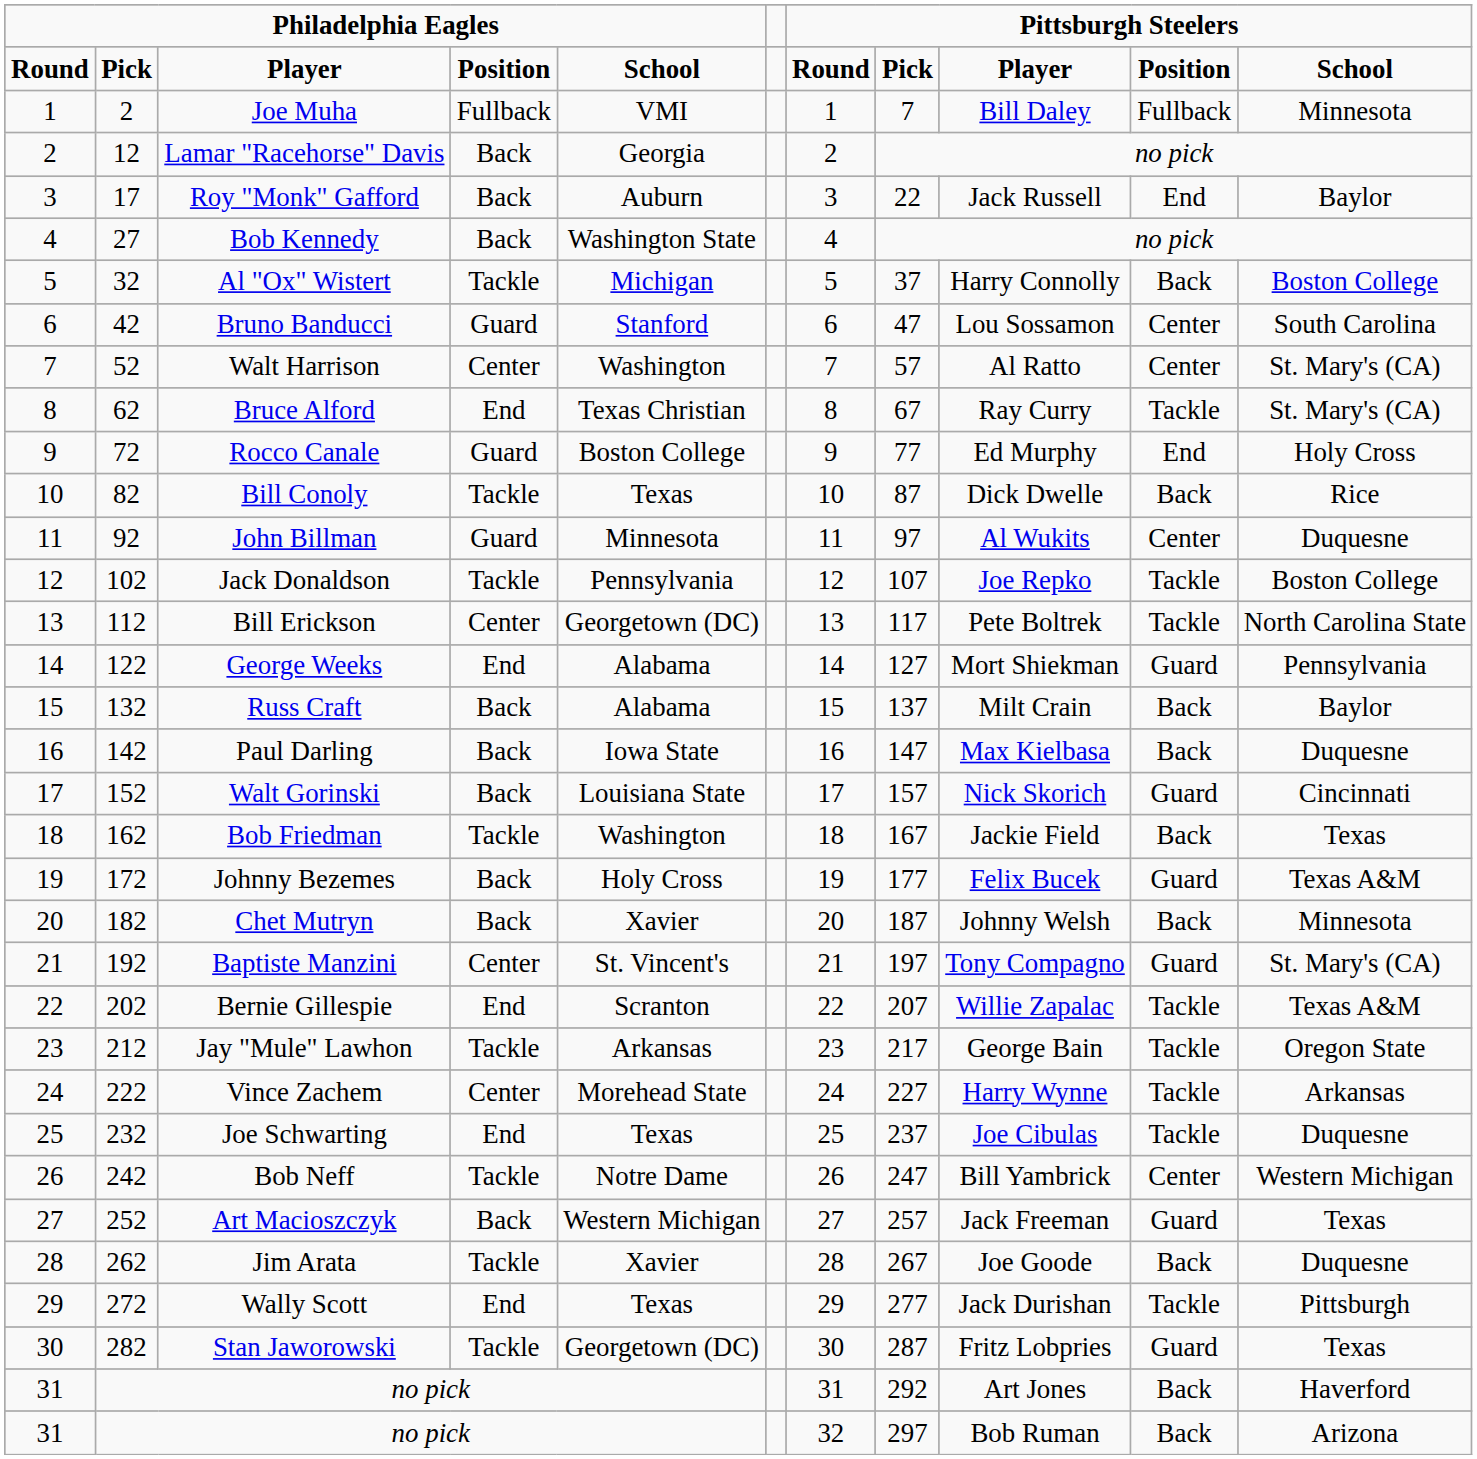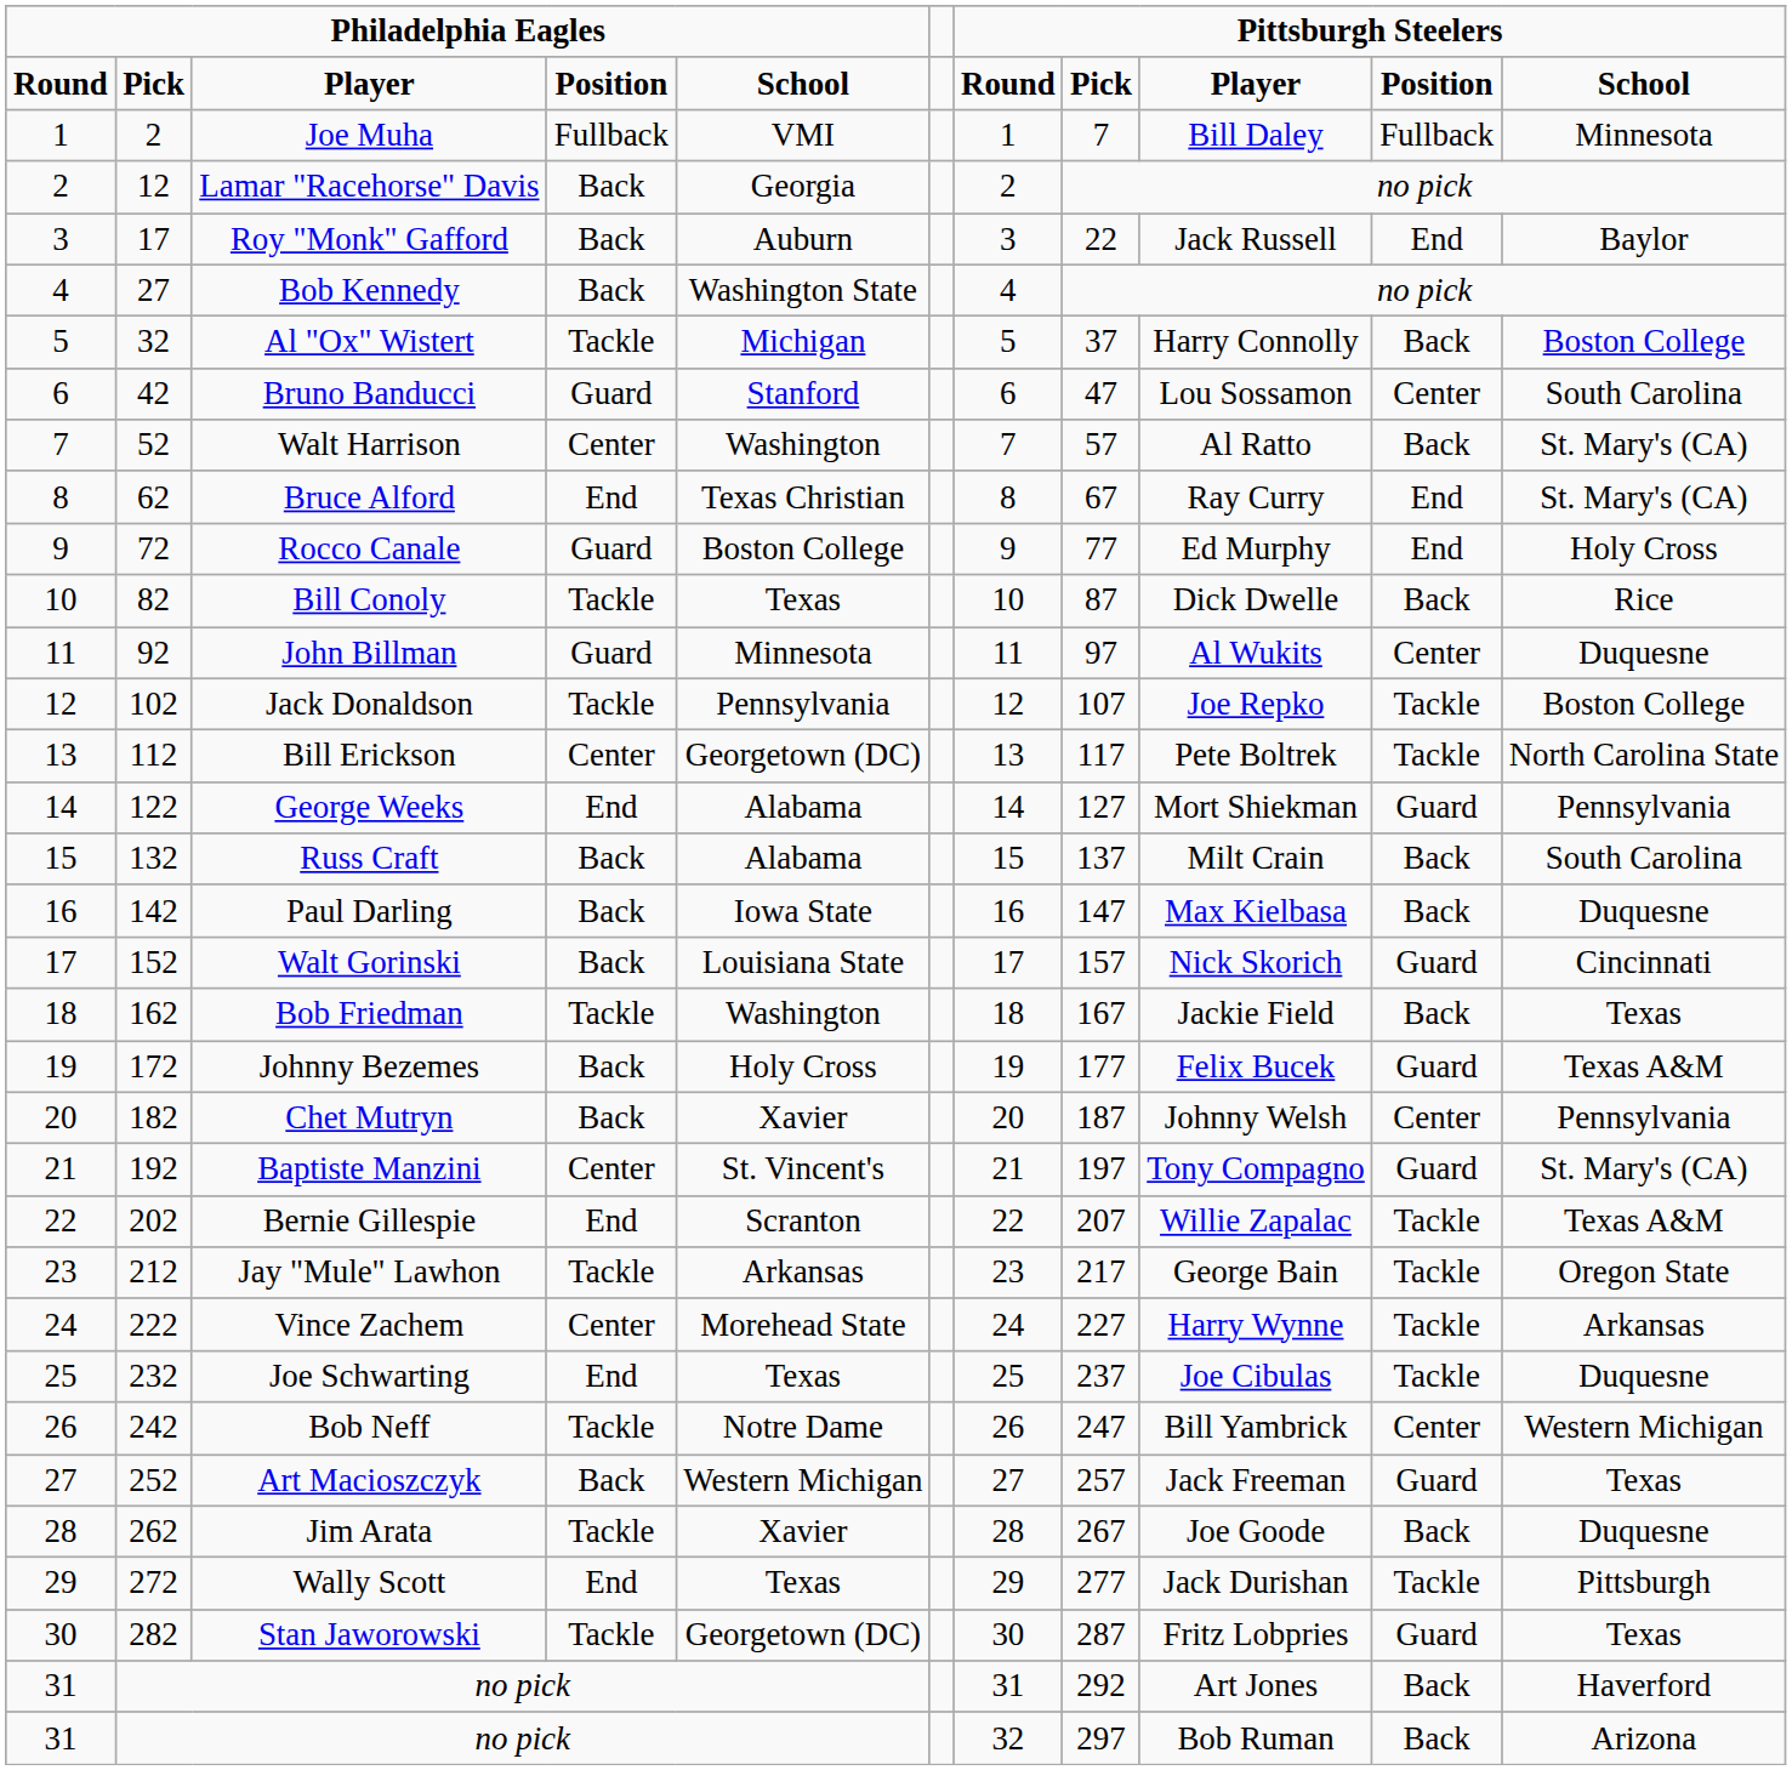Walt Harrison | column 10: Center -> Back
Bruce Alford | column 10: Tackle -> End
Russ Craft | column 11: Baylor -> South Carolina
Chet Mutryn | column 10: Back -> Center
Chet Mutryn | column 11: Minnesota -> Pennsylvania
